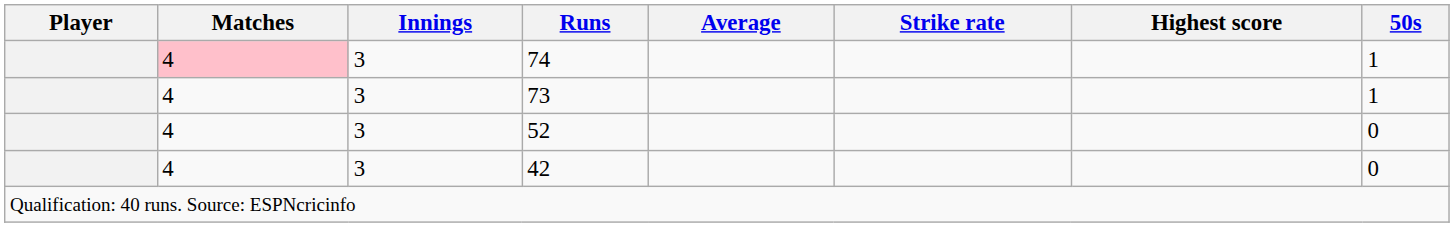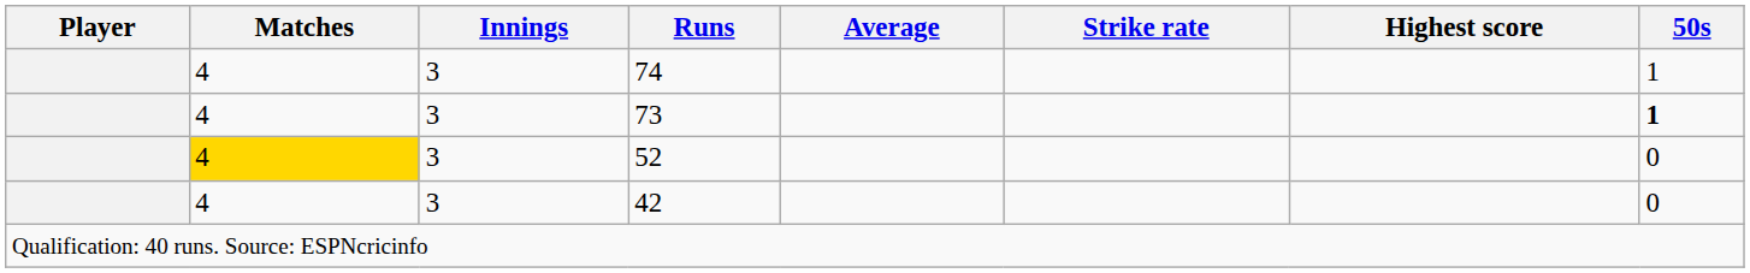74 | Matches: pink background -> no background
73 | 50s: normal -> bold
52 | Matches: no background -> gold background
